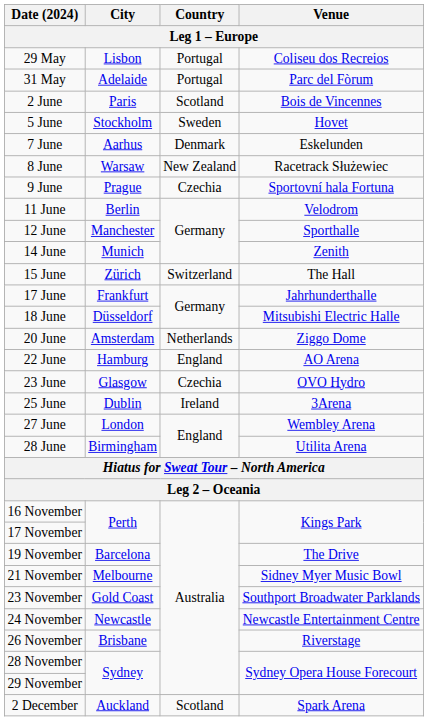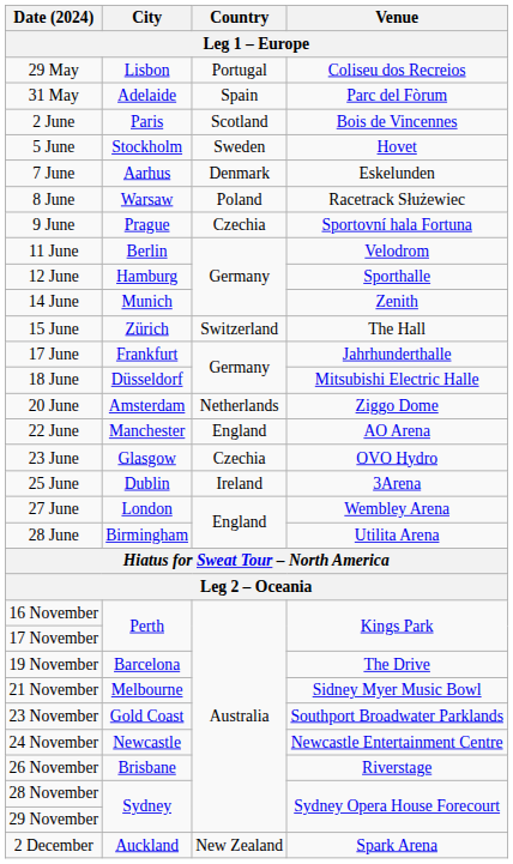31 May | Country / Leg 1 – Europe: Portugal -> Spain
8 June | Country / Leg 1 – Europe: New Zealand -> Poland
12 June | City / Leg 1 – Europe: Manchester -> Hamburg
22 June | City / Leg 1 – Europe: Hamburg -> Manchester
2 December | Country / Leg 1 – Europe: Scotland -> New Zealand
